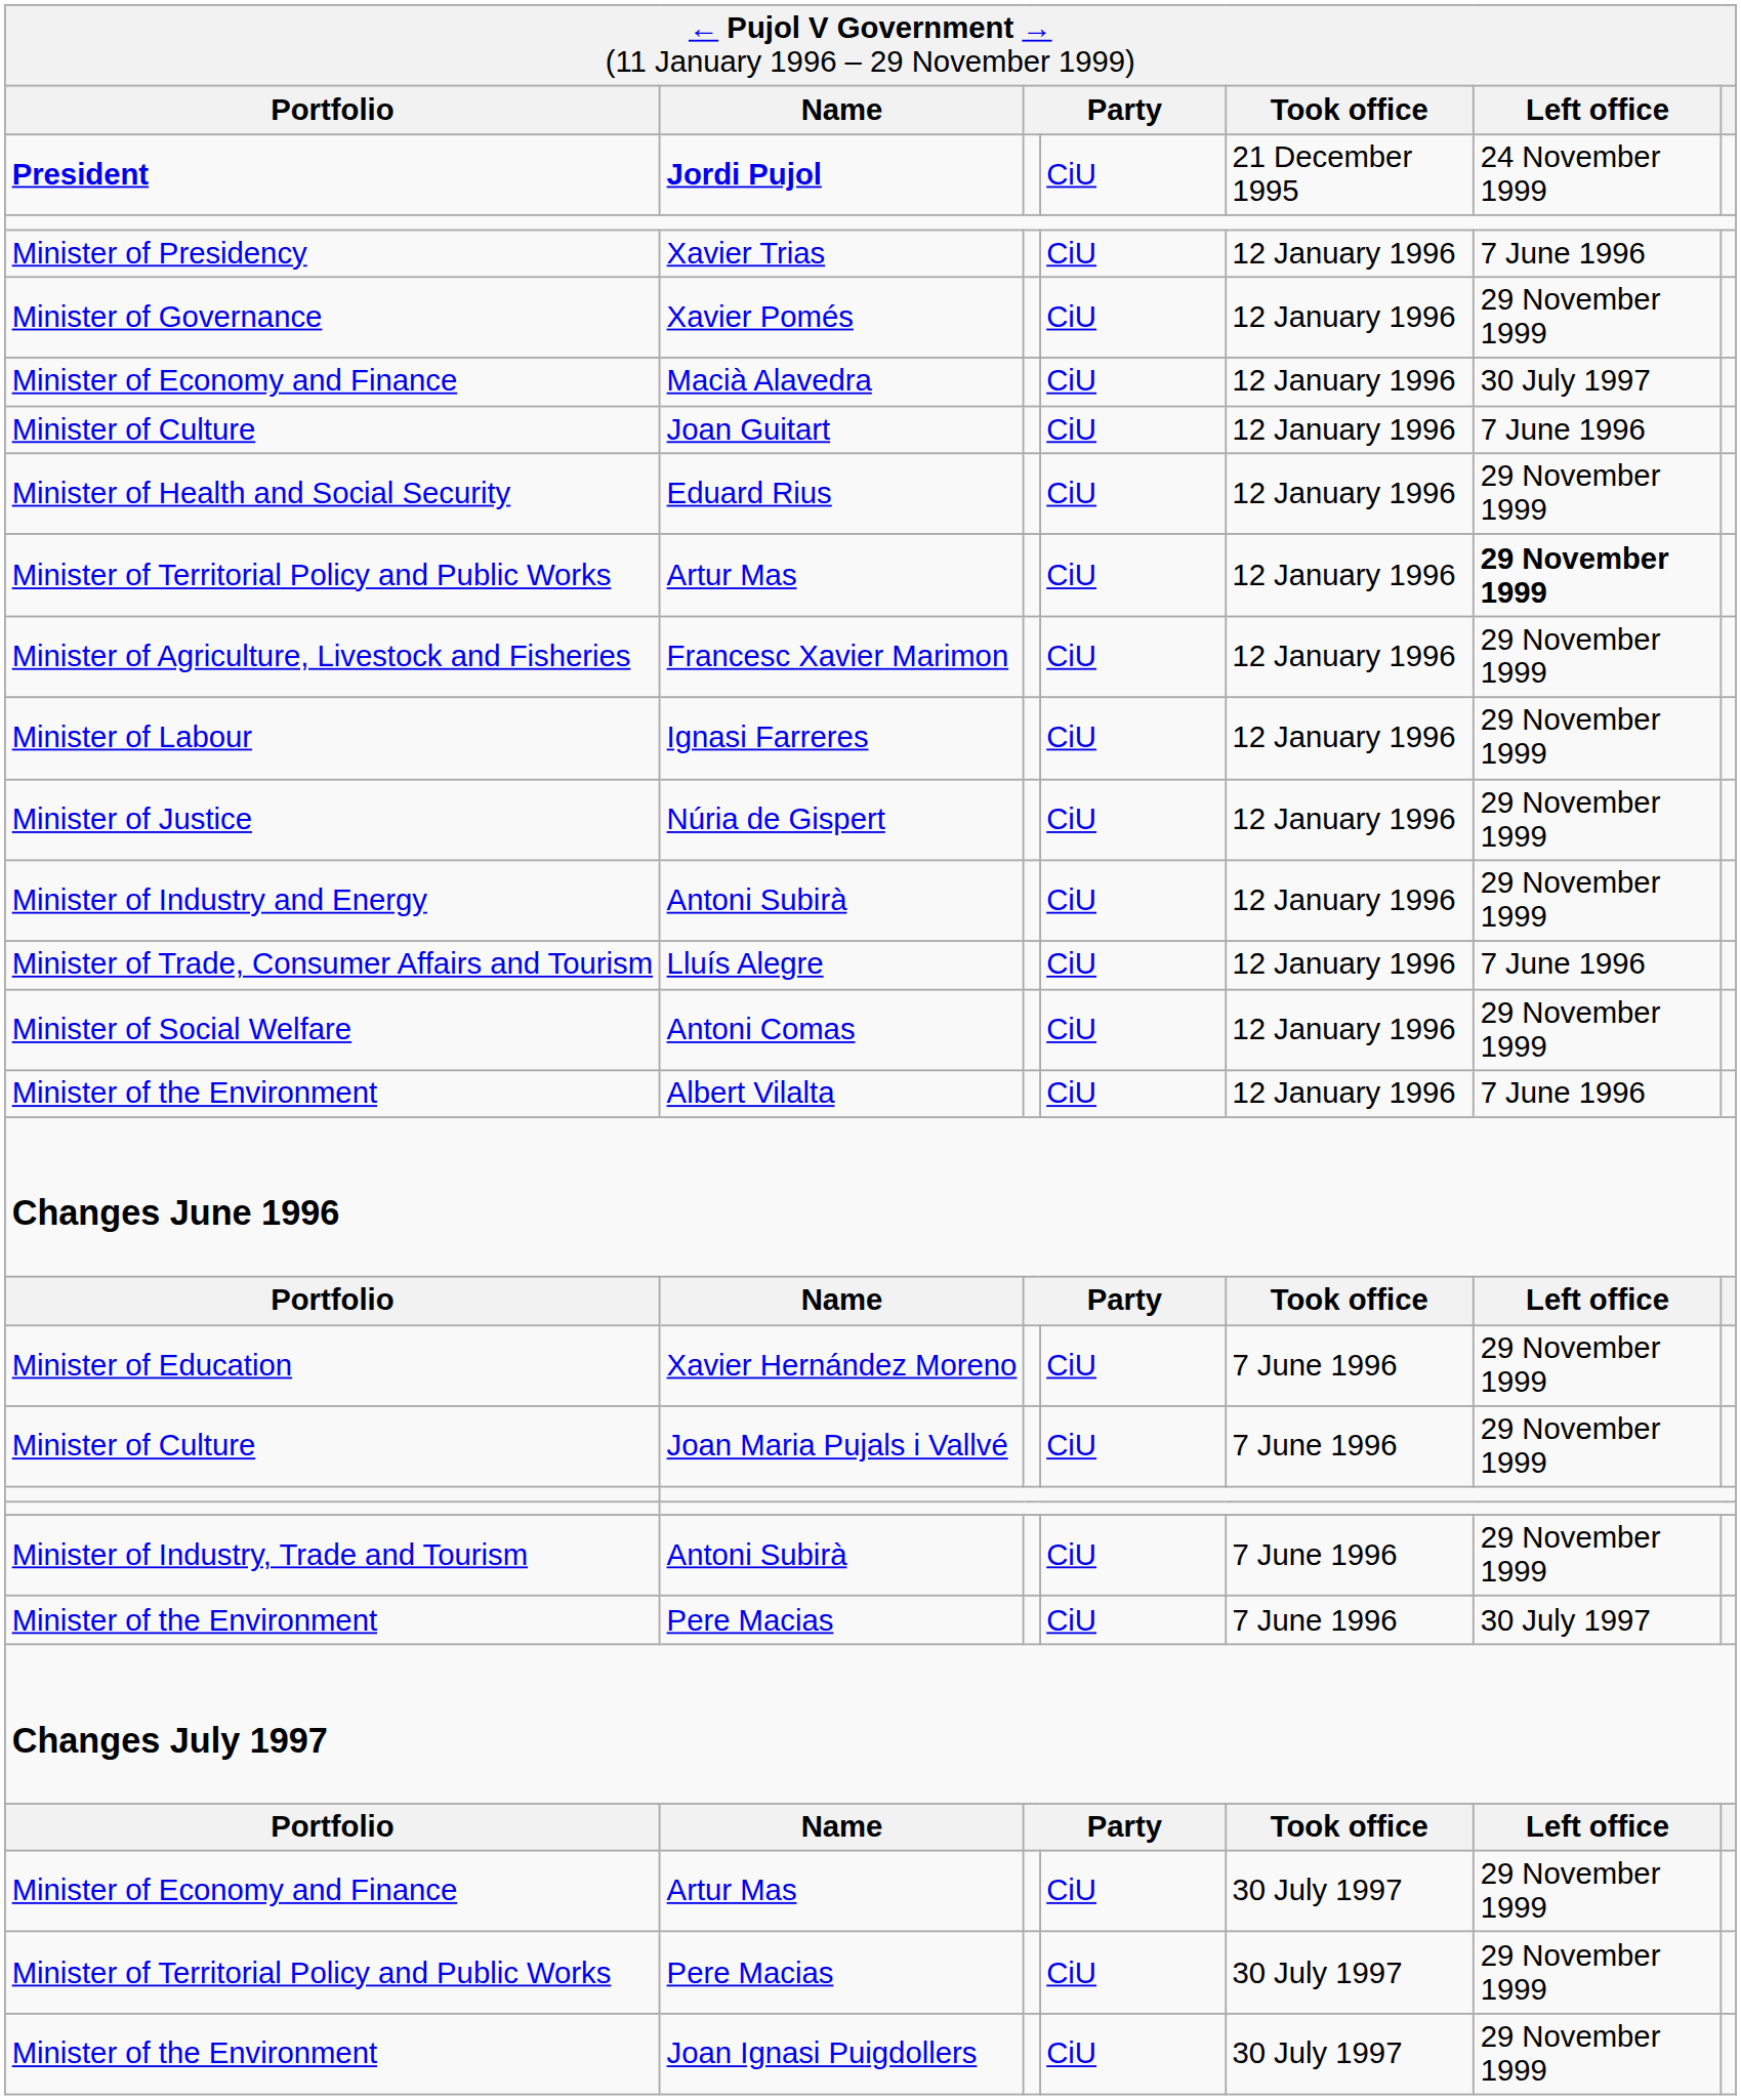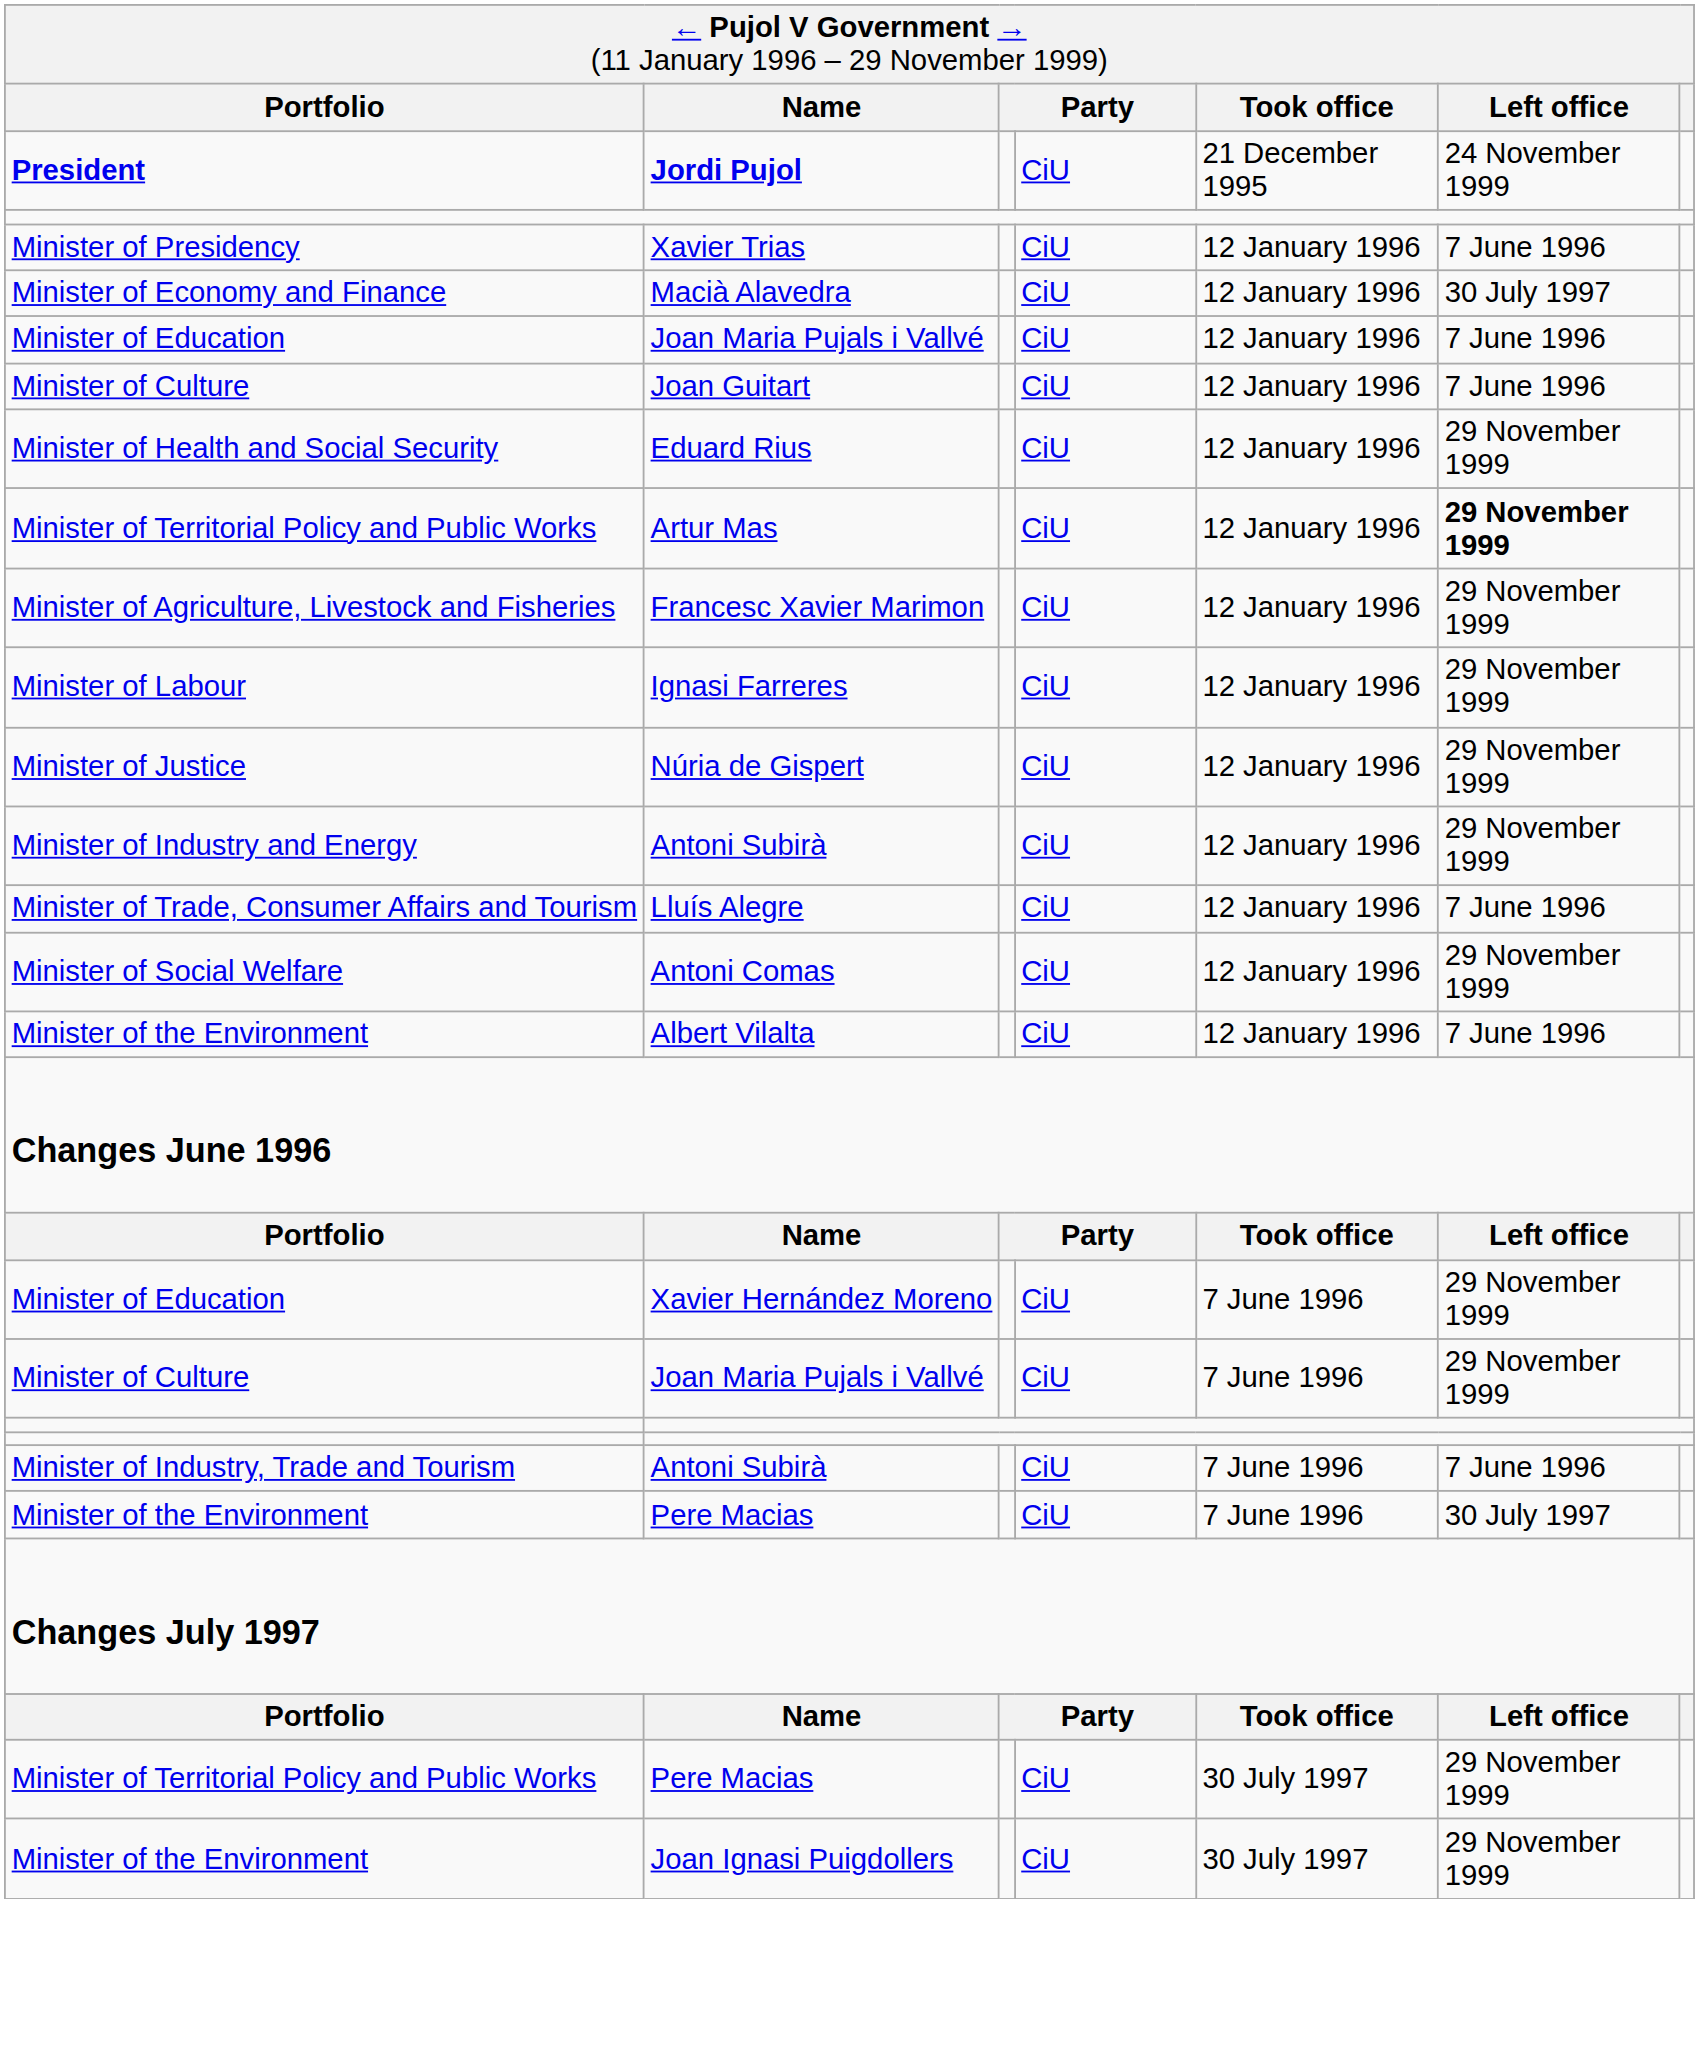- row: Minister of Governance | Xavier Pomés | CiU | 12 January 1996 | 29 November 1999
+ row: Minister of Education | Joan Maria Pujals i Vallvé | CiU | 12 January 1996 | 7 June 1996
Minister of Industry, Trade and Tourism / Antoni Subirà | column 6: 29 November 1999 -> 7 June 1996
- row: Minister of Economy and Finance | Artur Mas | CiU | 30 July 1997 | 29 November 1999
